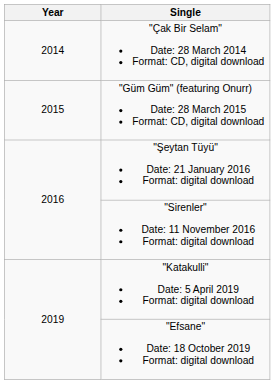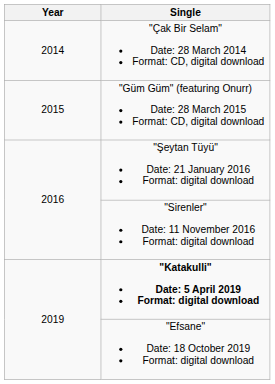"Katakulli" Date: 5 April 2019 Format: digital download | Single: normal -> bold
